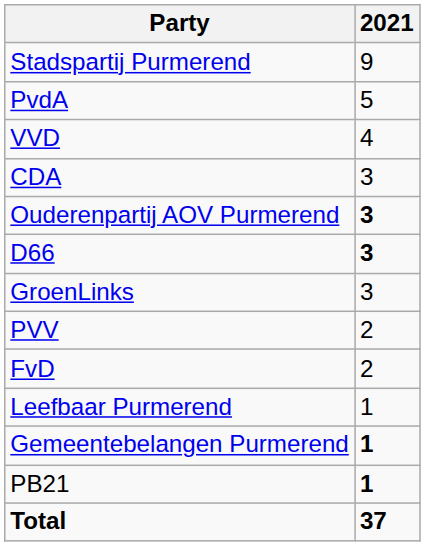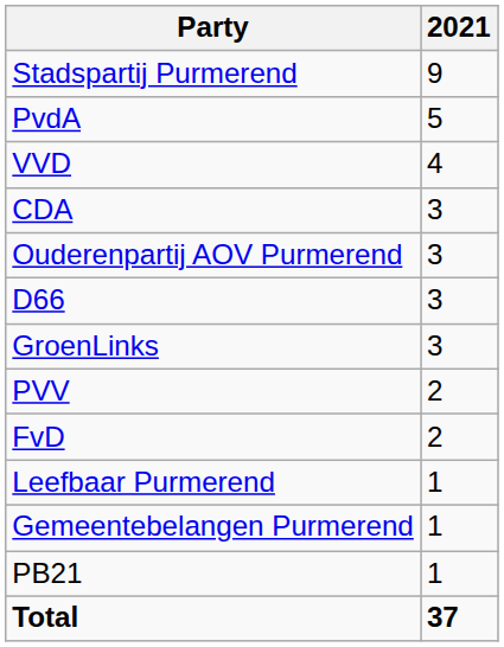Ouderenpartij AOV Purmerend | 2021: bold -> normal
D66 | 2021: bold -> normal
Gemeentebelangen Purmerend | 2021: bold -> normal
PB21 | 2021: bold -> normal
